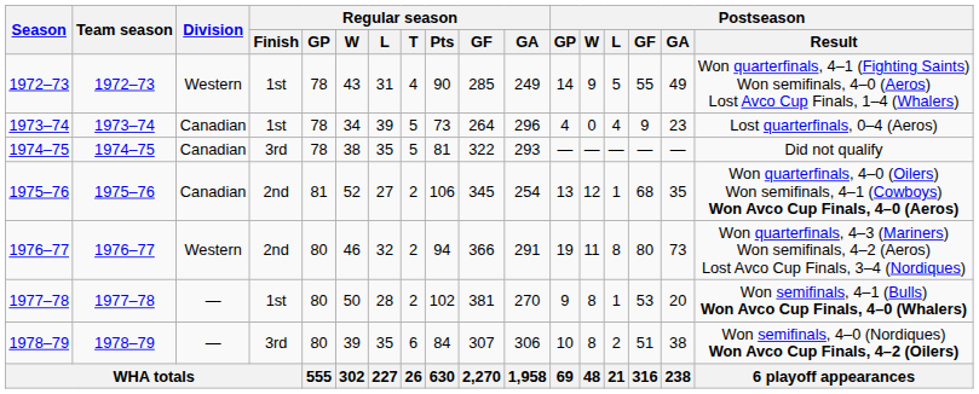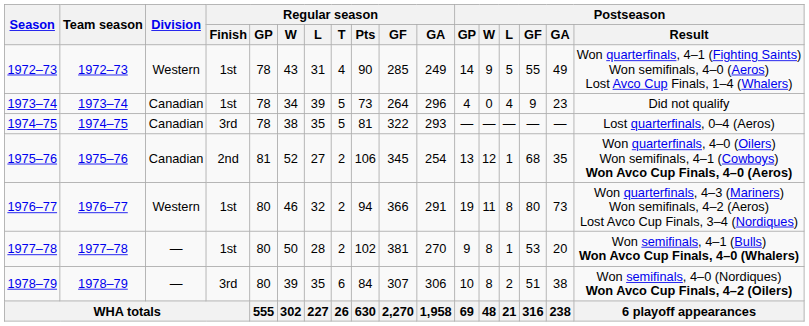row 4 | Postseason / Result: Lost quarterfinals, 0–4 (Aeros) -> Did not qualify
row 5 | Postseason / Result: Did not qualify -> Lost quarterfinals, 0–4 (Aeros)
row 7 | Regular season / Finish: 2nd -> 1st
